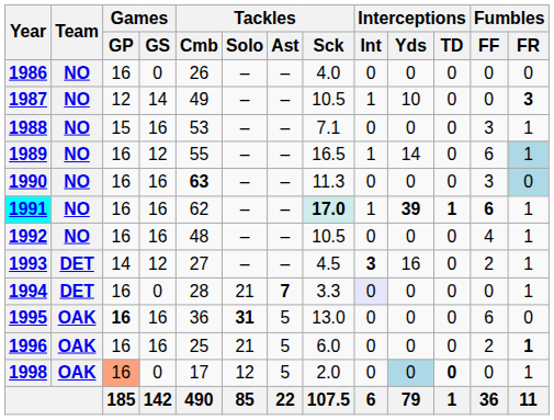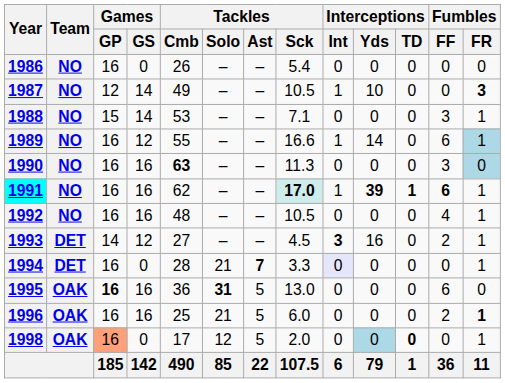1986 | Tackles / Sck: 4.0 -> 5.4
1988 | Games / GS: 16 -> 14
1989 | Tackles / Sck: 16.5 -> 16.6
